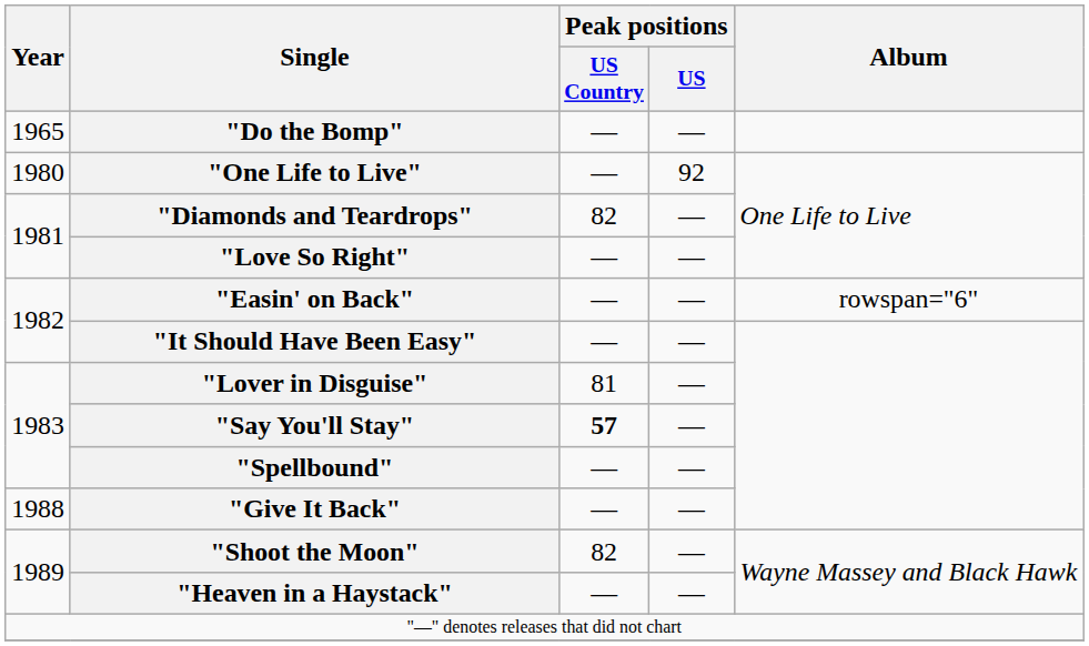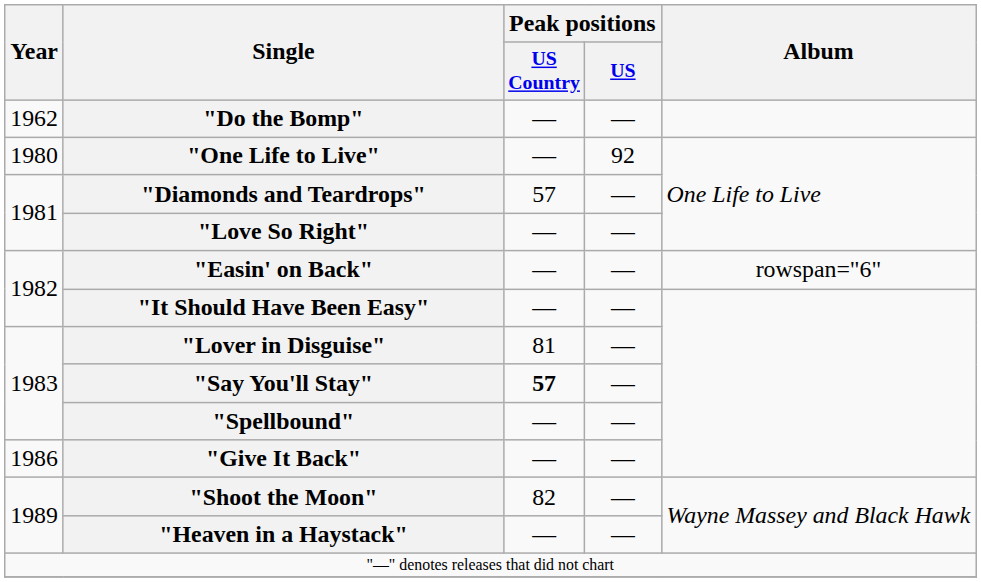"Do the Bomp" | Year: 1965 -> 1962
"Diamonds and Teardrops" | Peak positions / US Country: 82 -> 57
"Give It Back" | Year: 1988 -> 1986
